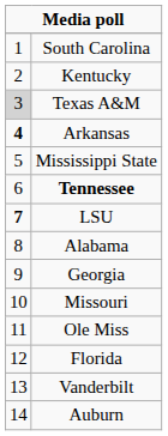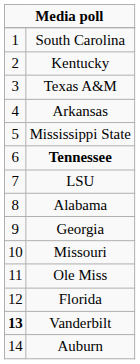Texas A&M | column 1: lightgrey background -> no background
Arkansas | column 1: bold -> normal
LSU | column 1: bold -> normal
Vanderbilt | column 1: normal -> bold
